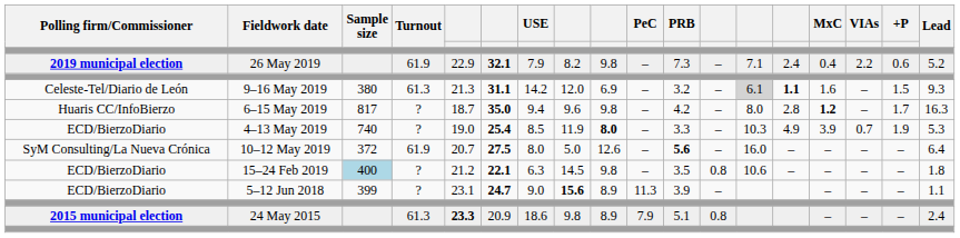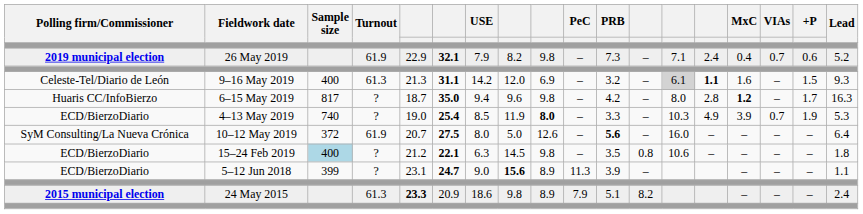26 May 2019 | VIAs: 2.2 -> 0.7
9–16 May 2019 | Sample size: 380 -> 400
24 May 2015 | column 12: 0.8 -> 8.2
